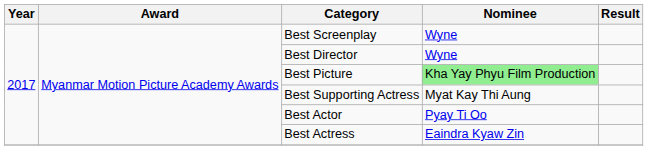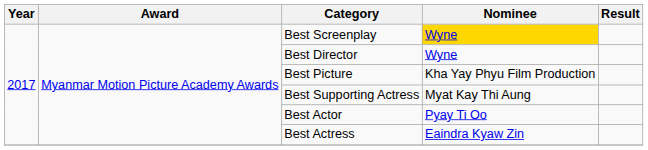Best Screenplay | Nominee: no background -> gold background
Best Picture | Nominee: lightgreen background -> no background
